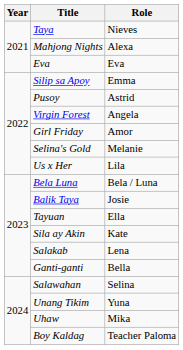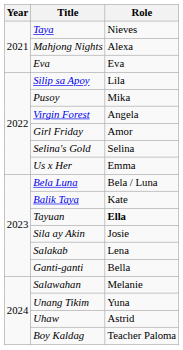Silip sa Apoy | Role: Emma -> Lila
Pusoy | Role: Astrid -> Mika
Selina's Gold | Role: Melanie -> Selina
Us x Her | Role: Lila -> Emma
Balik Taya | Role: Josie -> Kate
Tayuan | Role: normal -> bold
Sila ay Akin | Role: Kate -> Josie
Salawahan | Role: Selina -> Melanie
Uhaw | Role: Mika -> Astrid
